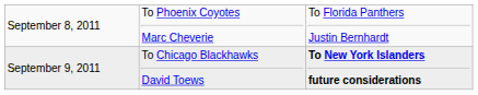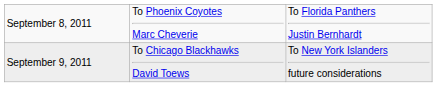September 9, 2011 | column 3: bold -> normal
